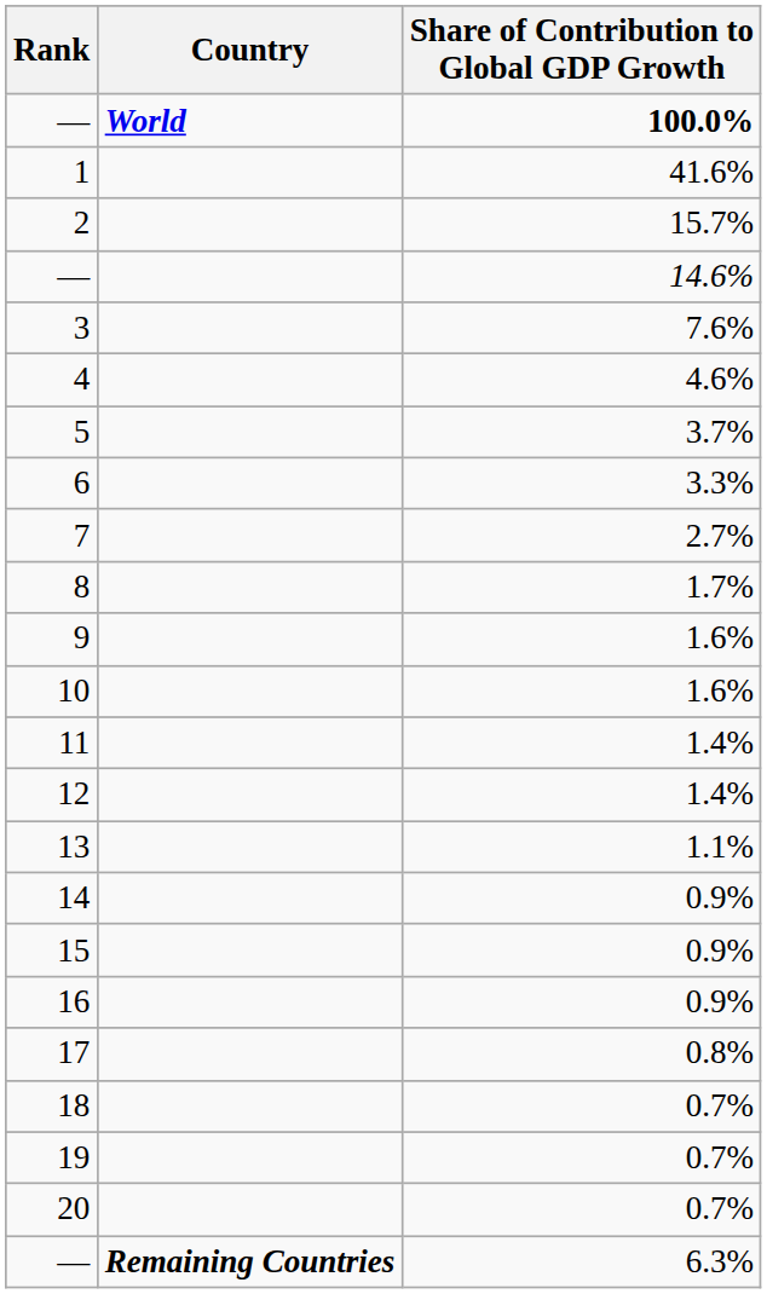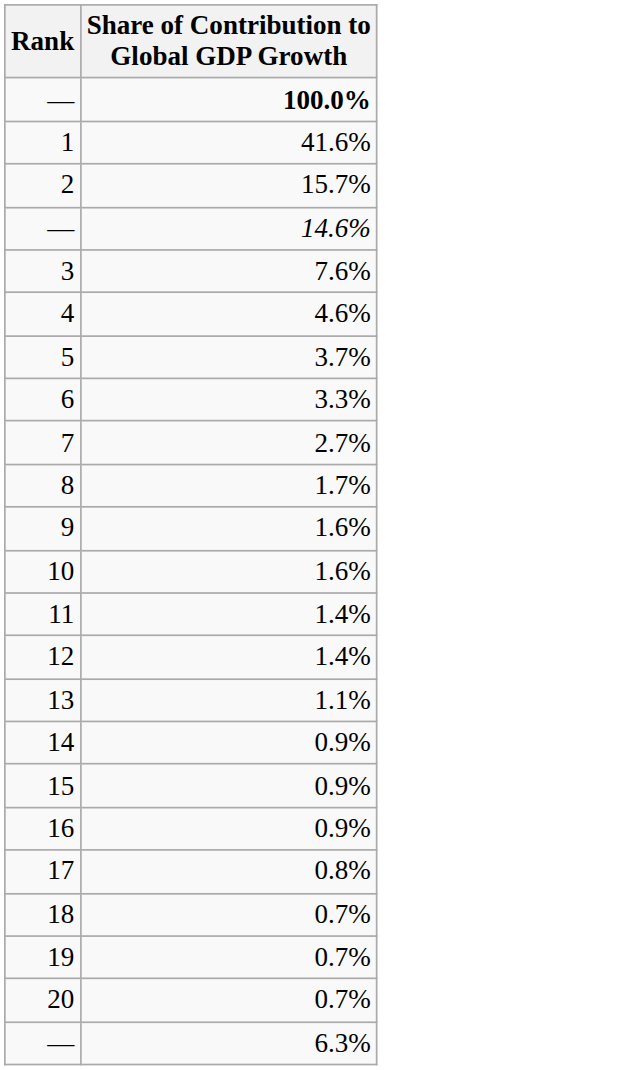- column: Country | World | Remaining Countries
